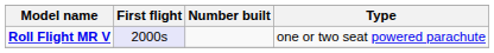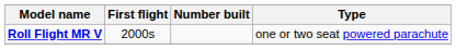Roll Flight MR V | First flight: lavender background -> no background
